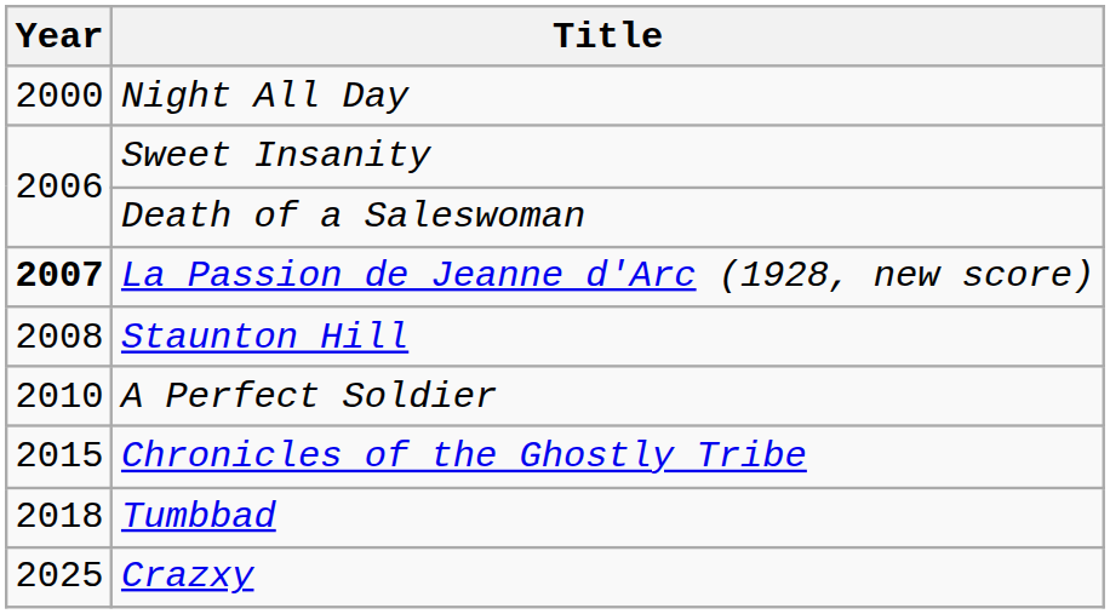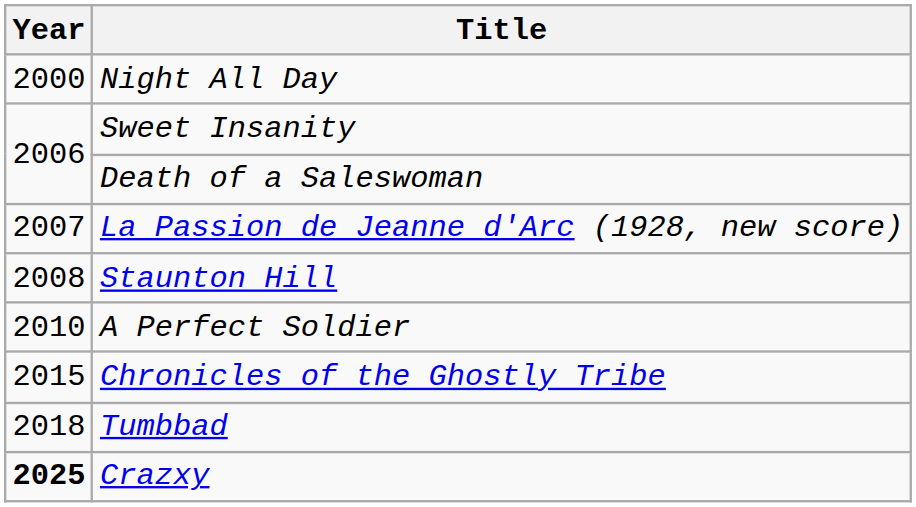La Passion de Jeanne d'Arc (1928, new score) | Year: bold -> normal
Crazxy | Year: normal -> bold
